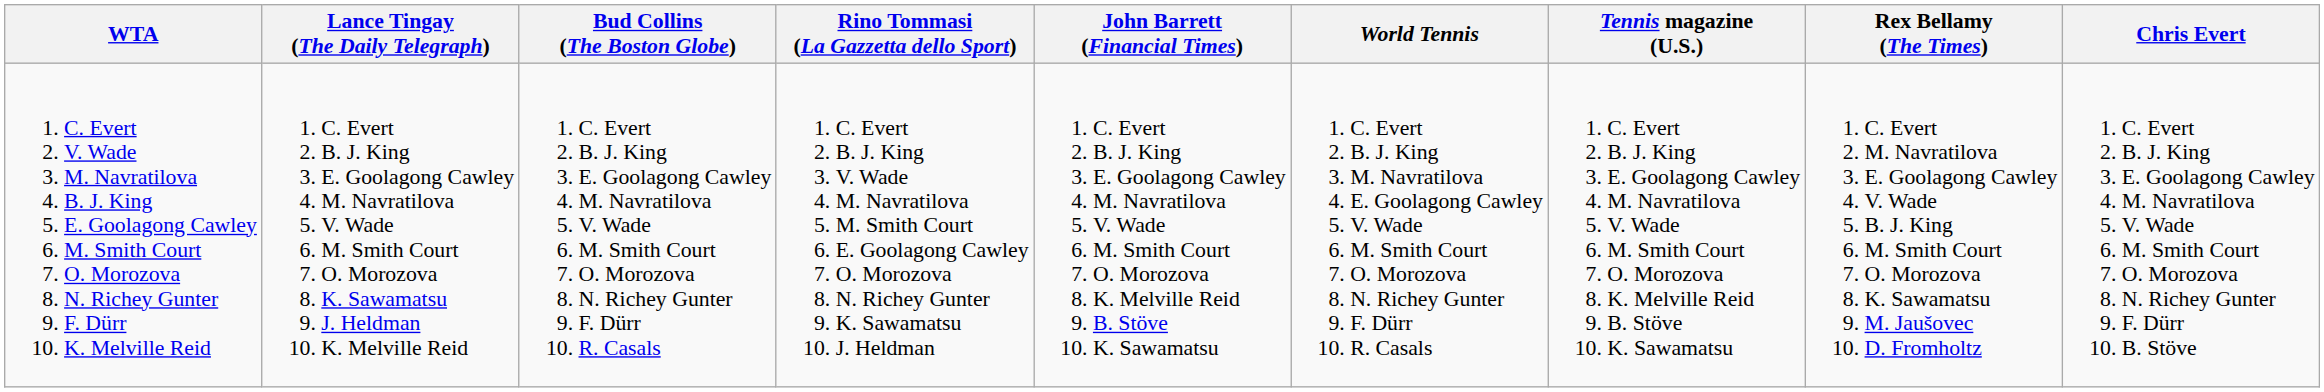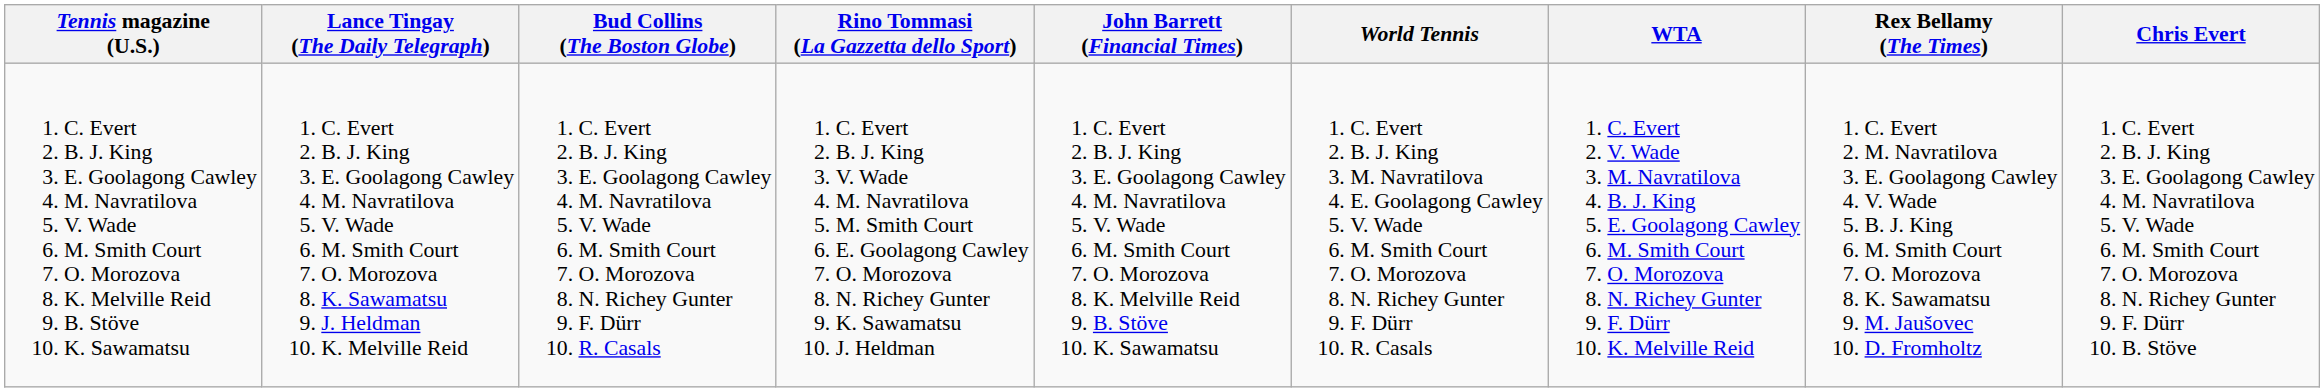columns swapped: WTA <-> Tennis magazine (U.S.)
